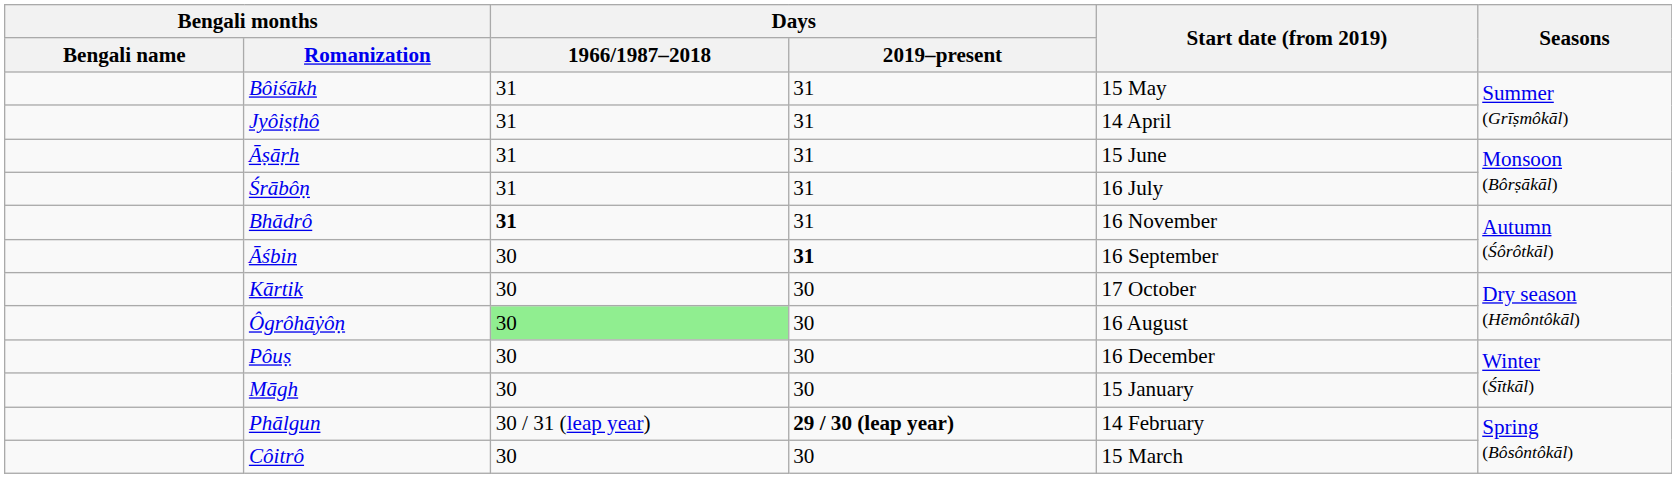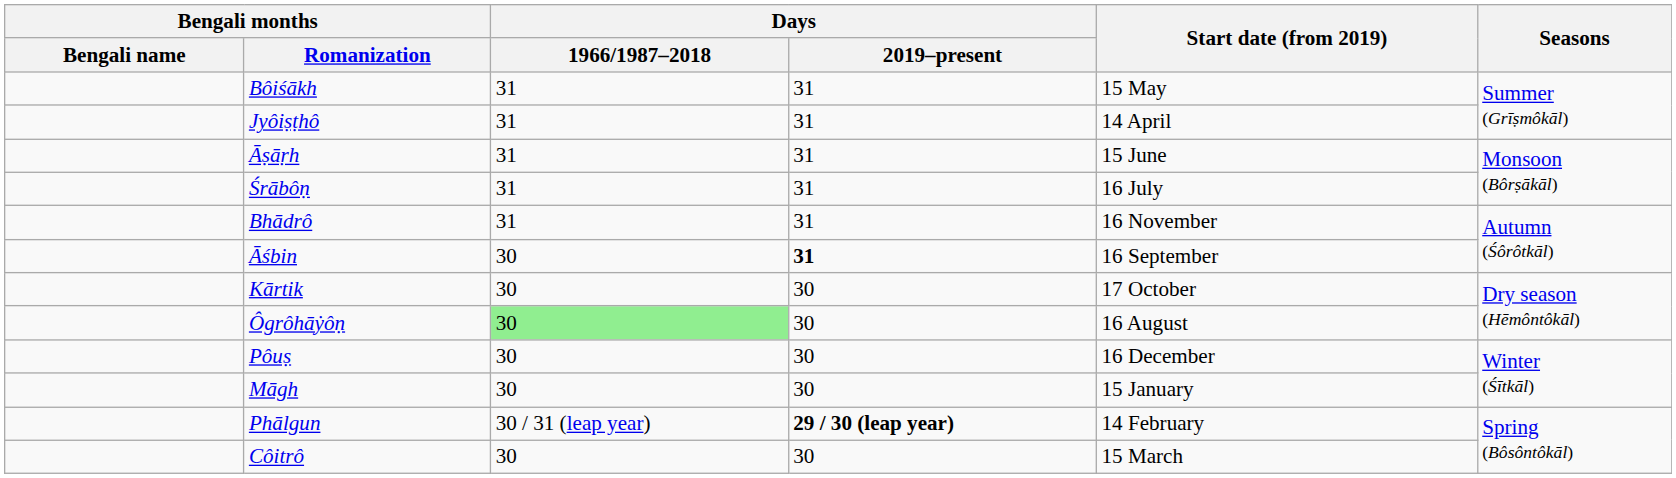Bhādrô | Days / 1966/1987–2018: bold -> normal
